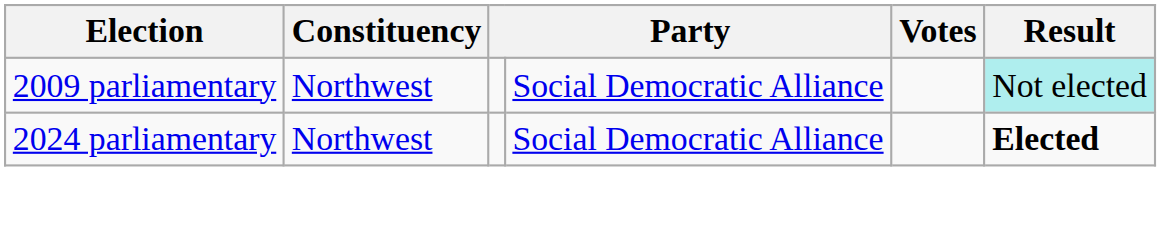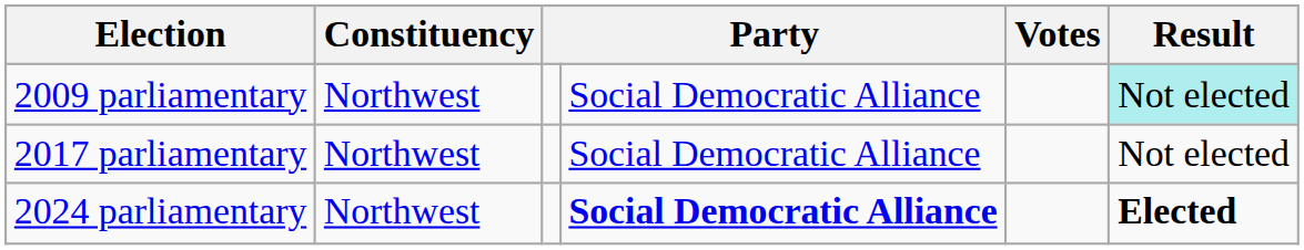+ row: 2017 parliamentary | Northwest | Social Democratic Alliance | Not elected
2024 parliamentary | column 4: normal -> bold
